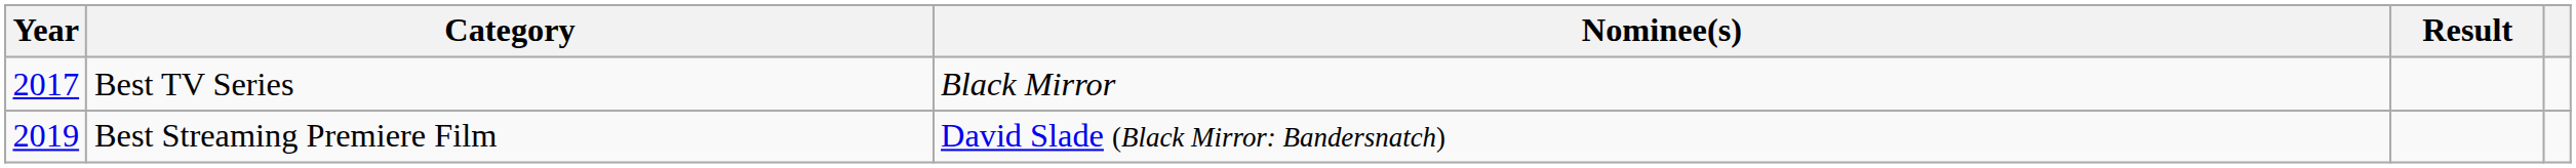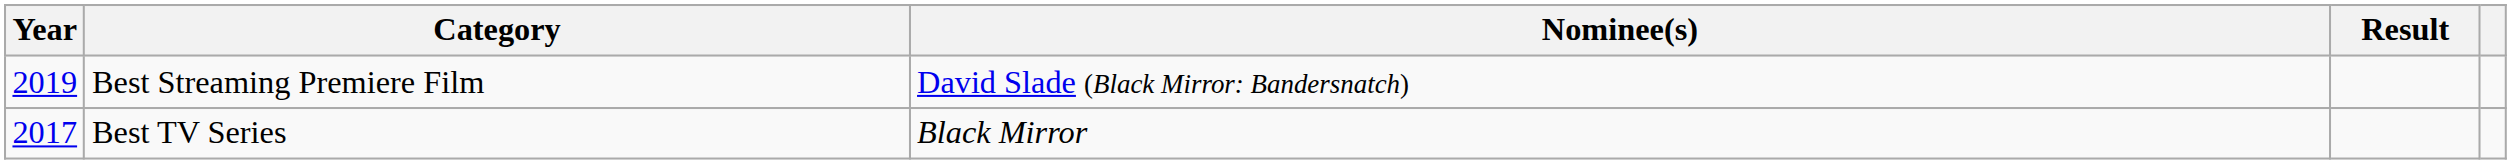rows swapped: Best TV Series <-> Best Streaming Premiere Film
